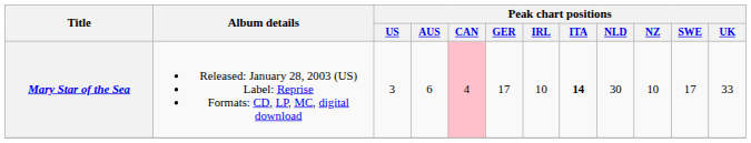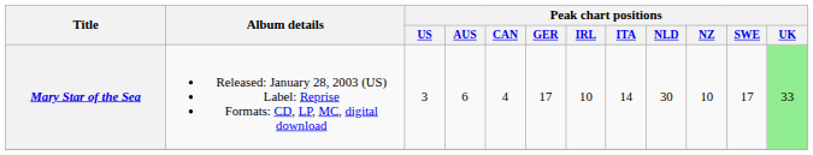Mary Star of the Sea | Peak chart positions / CAN: pink background -> no background
Mary Star of the Sea | Peak chart positions / ITA: bold -> normal
Mary Star of the Sea | Peak chart positions / UK: no background -> lightgreen background
